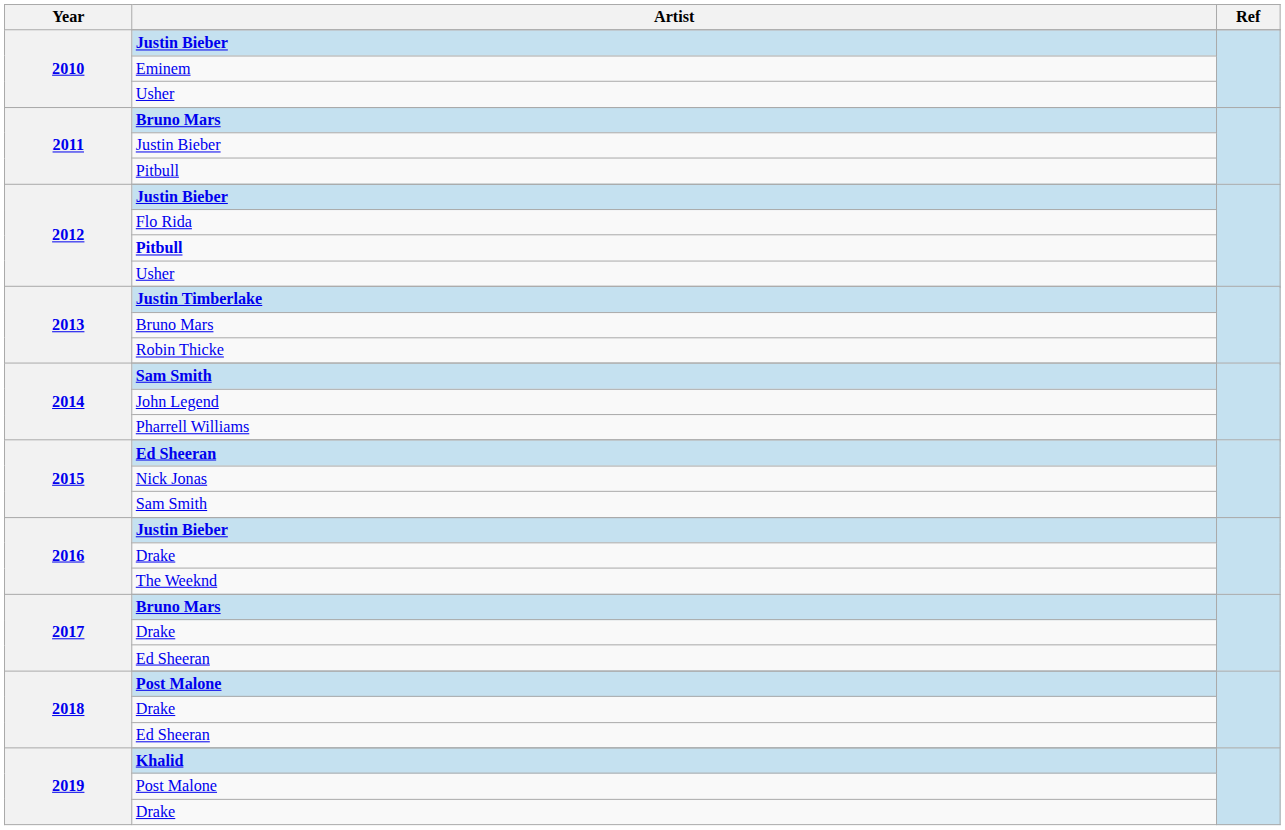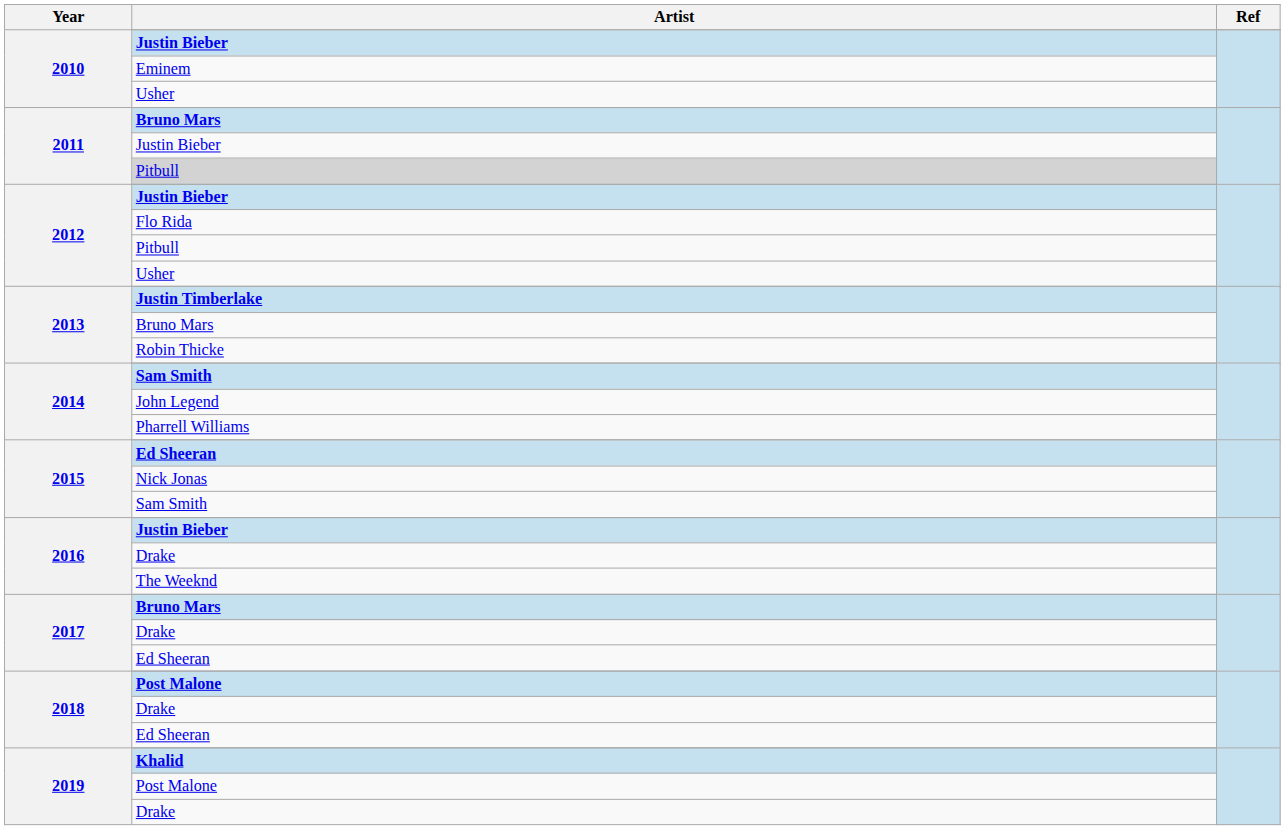2011 / Pitbull | Artist: no background -> lightgrey background
2012 / Pitbull | Artist: bold -> normal
